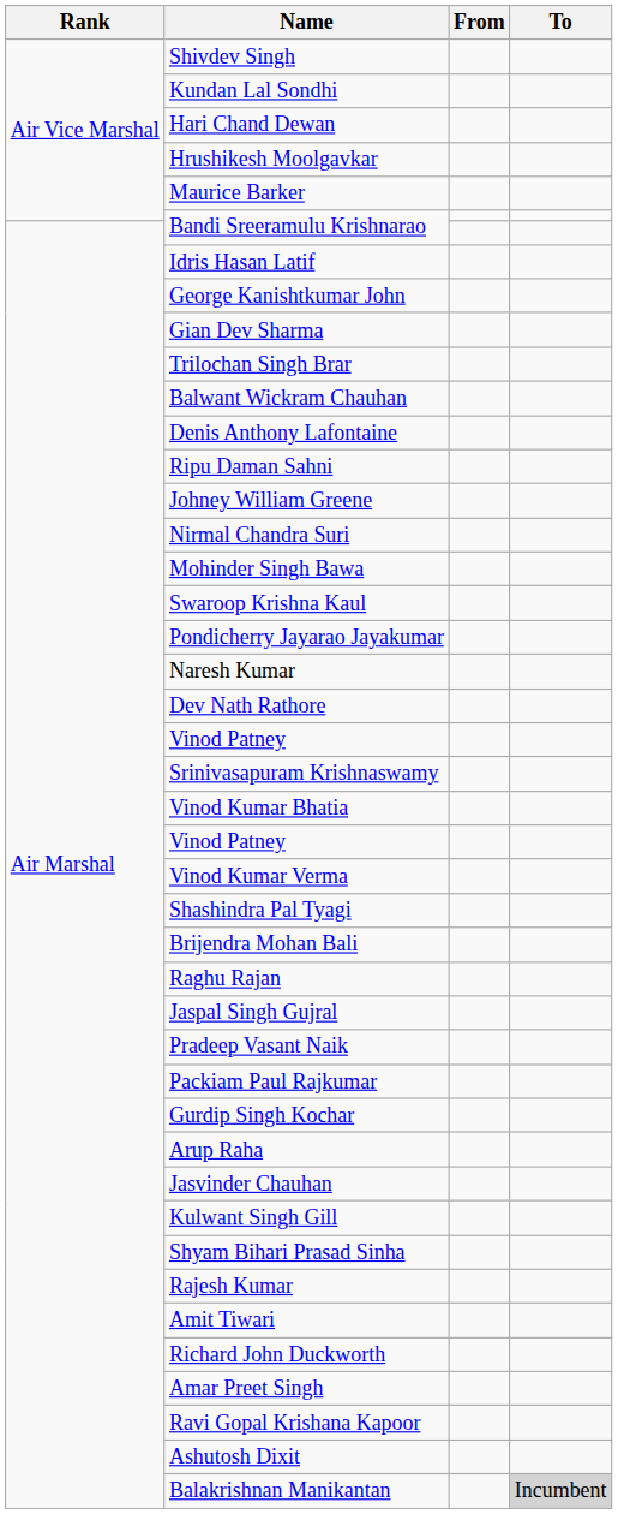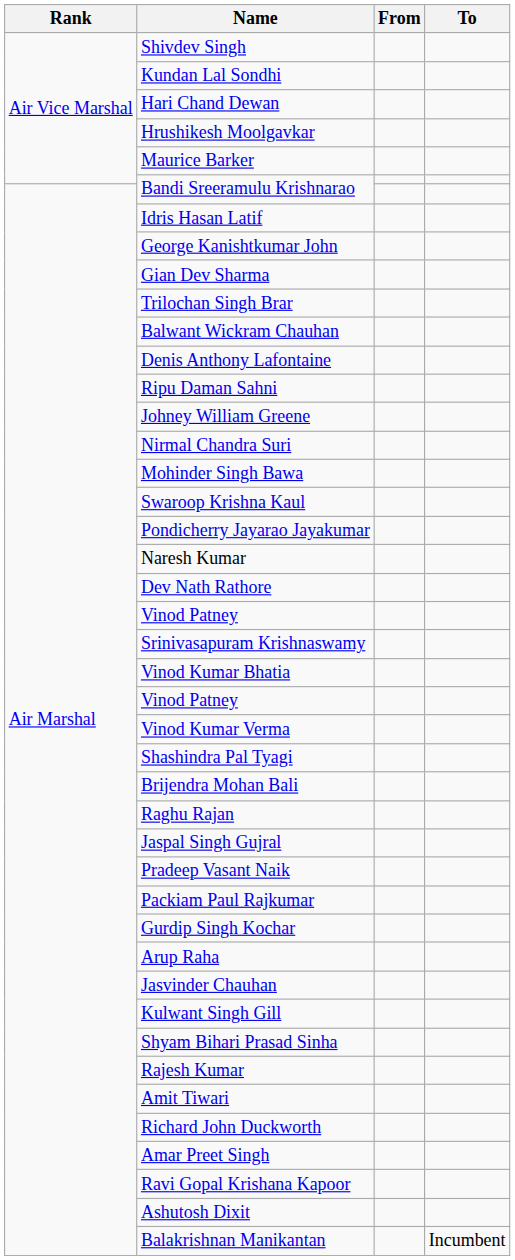Balakrishnan Manikantan | To: lightgrey background -> no background
